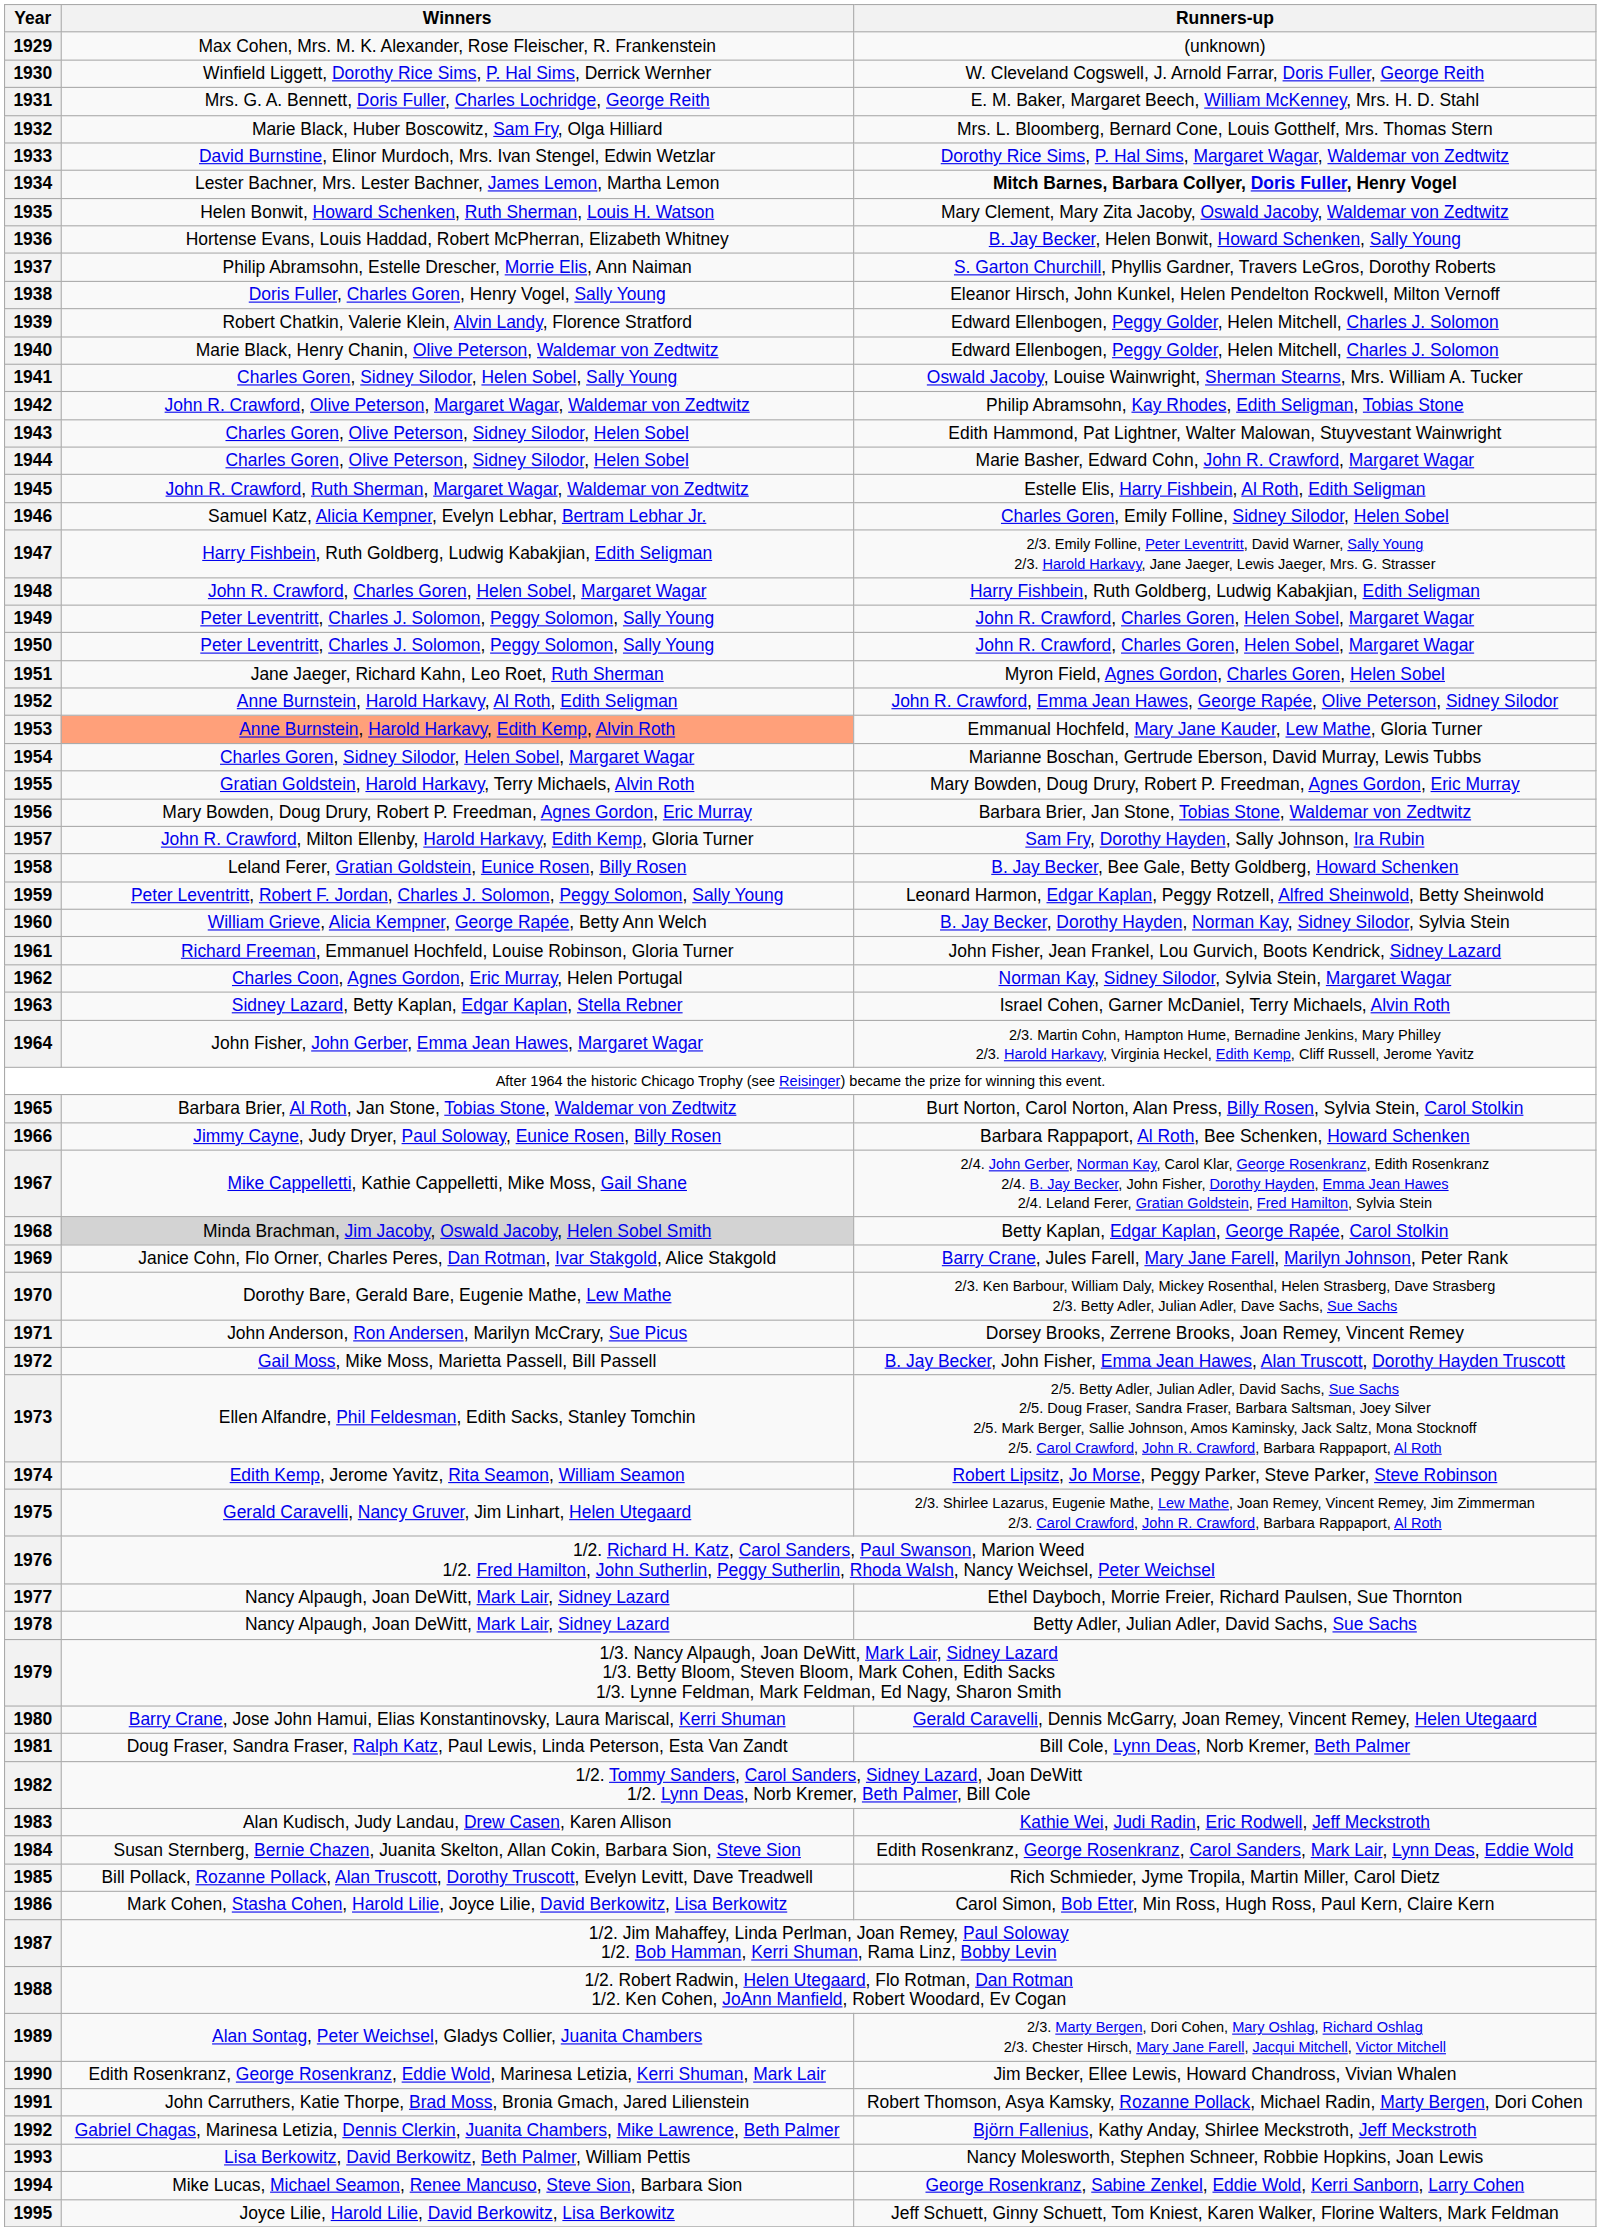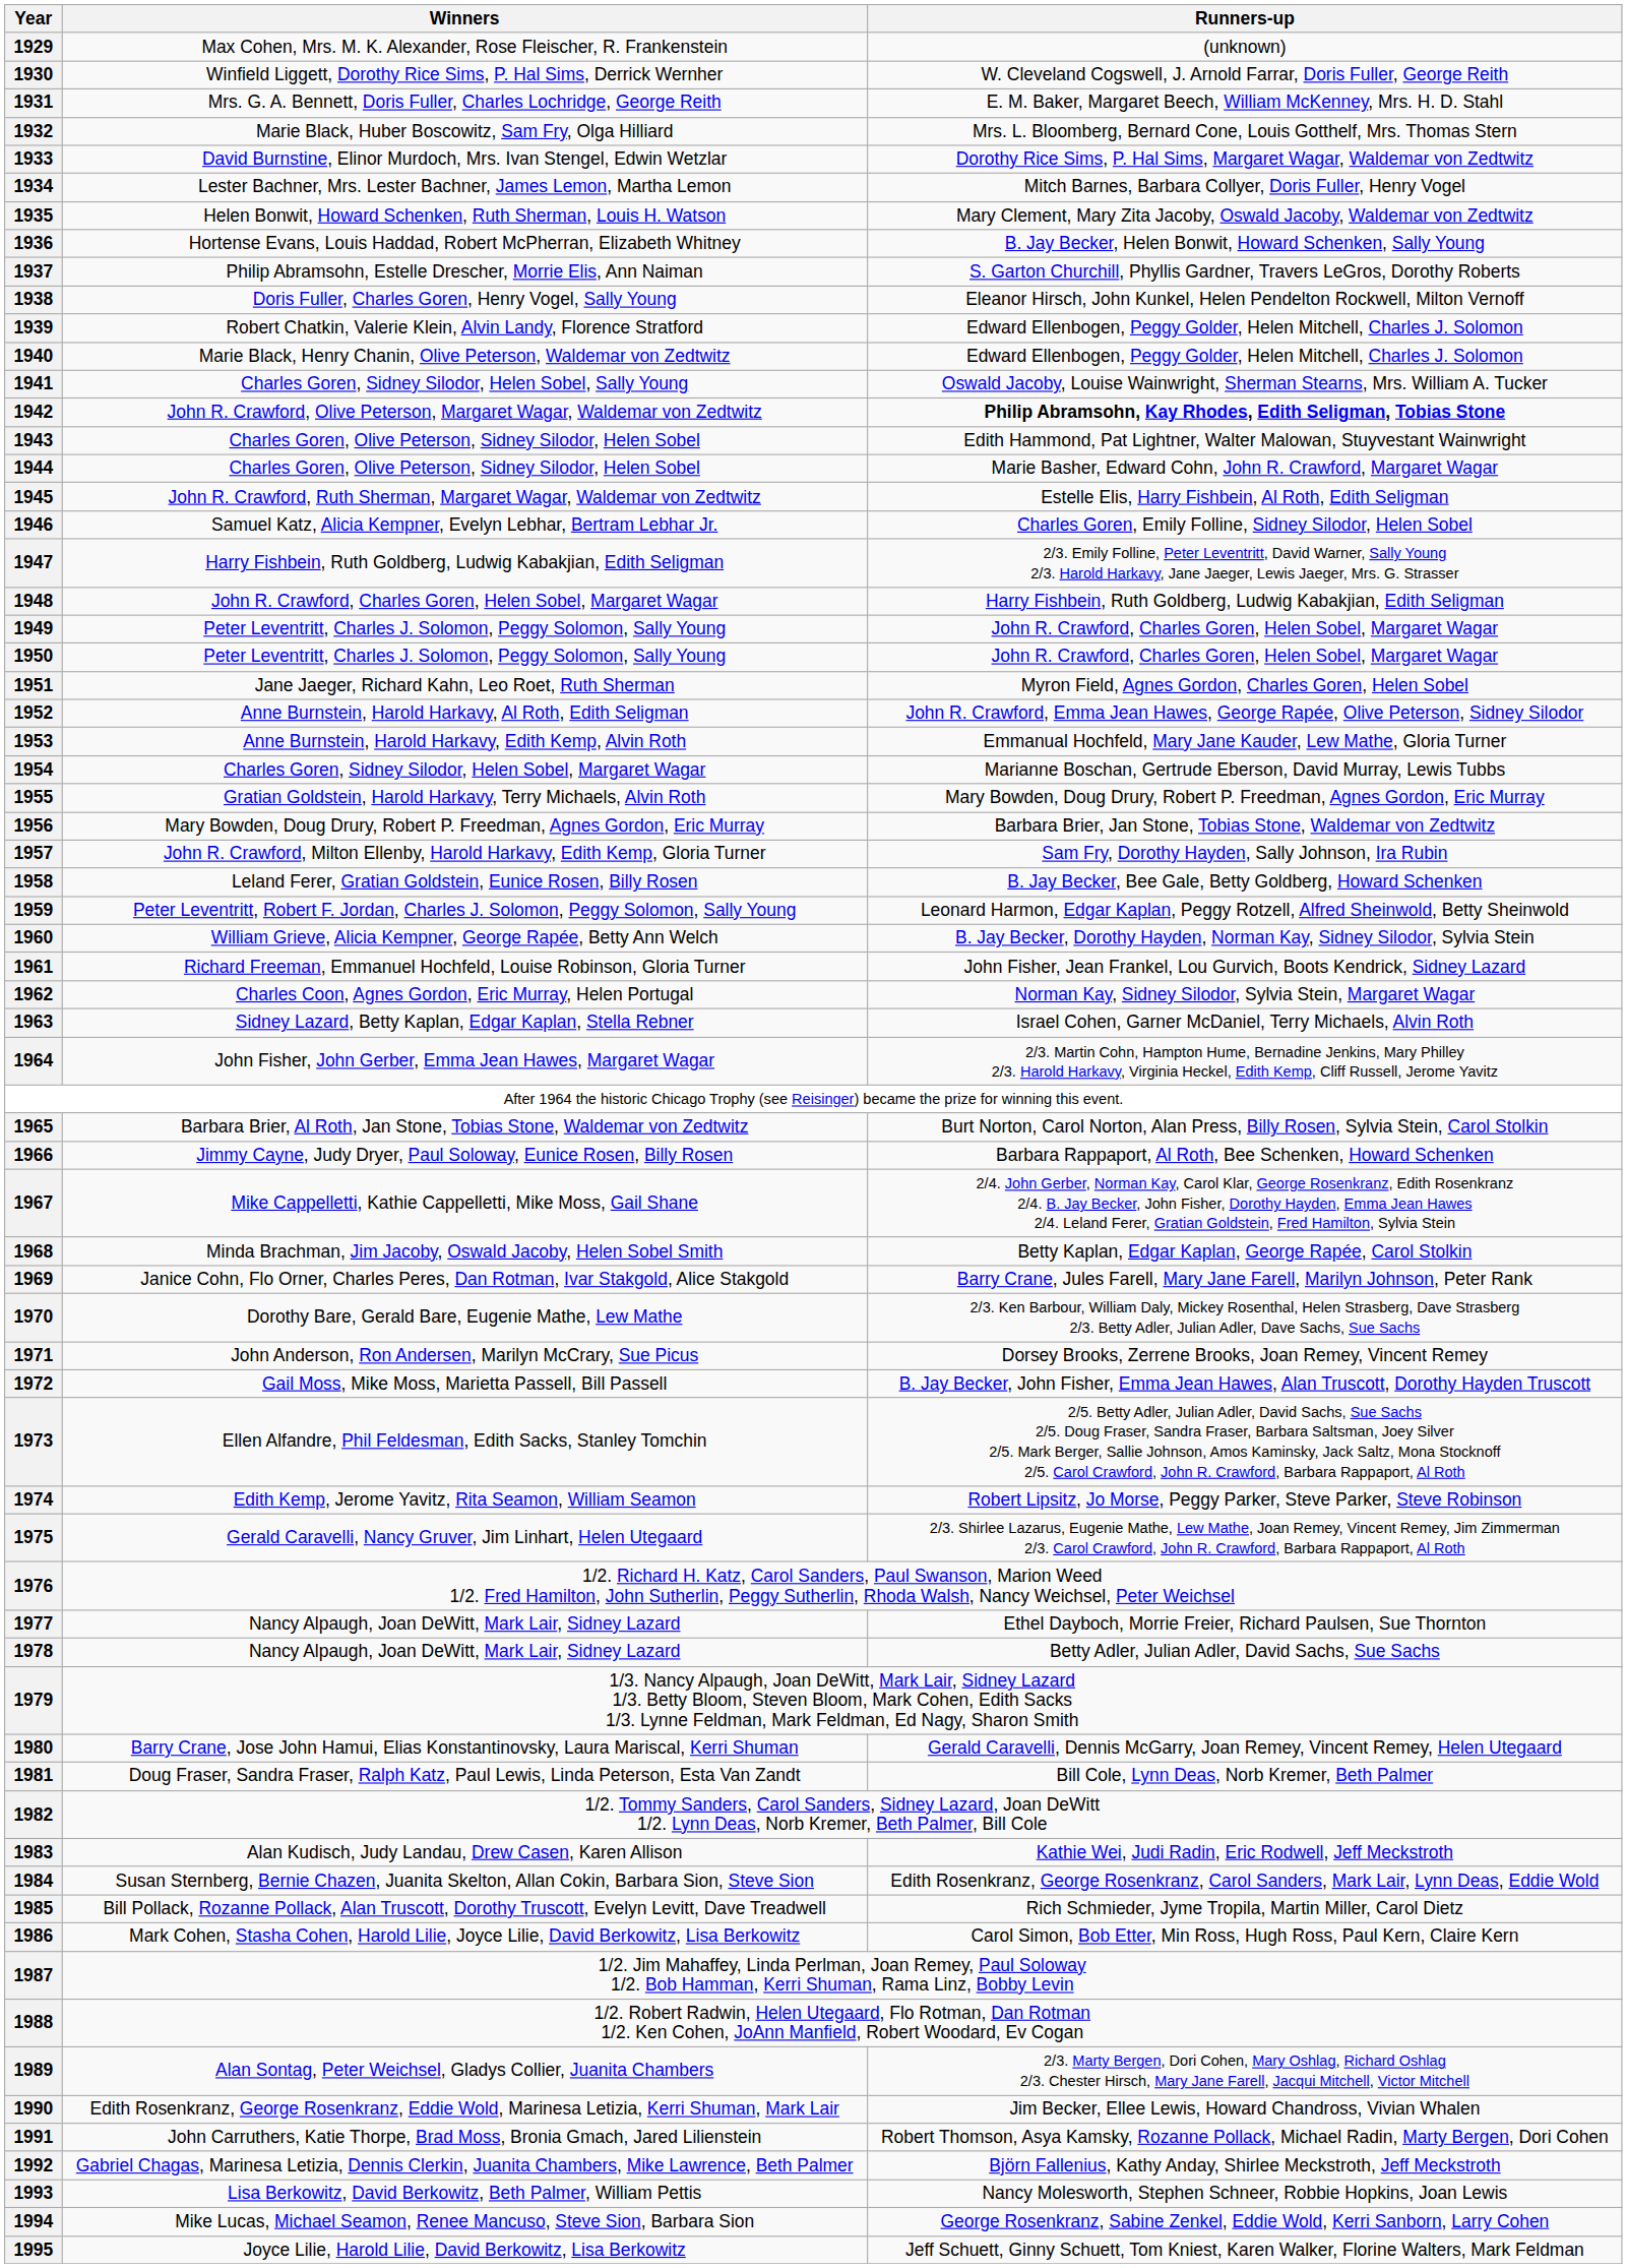1934 | Runners-up: bold -> normal
1942 | Runners-up: normal -> bold
1953 | Winners: lightsalmon background -> no background
1968 | Winners: lightgrey background -> no background
